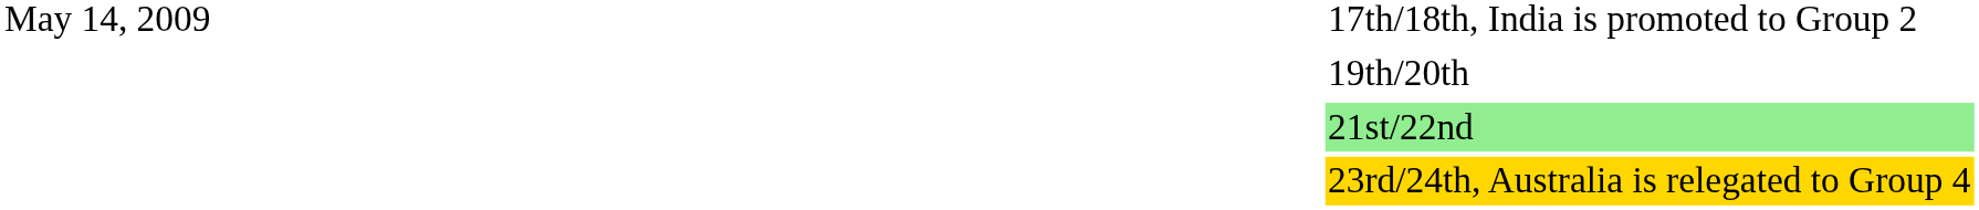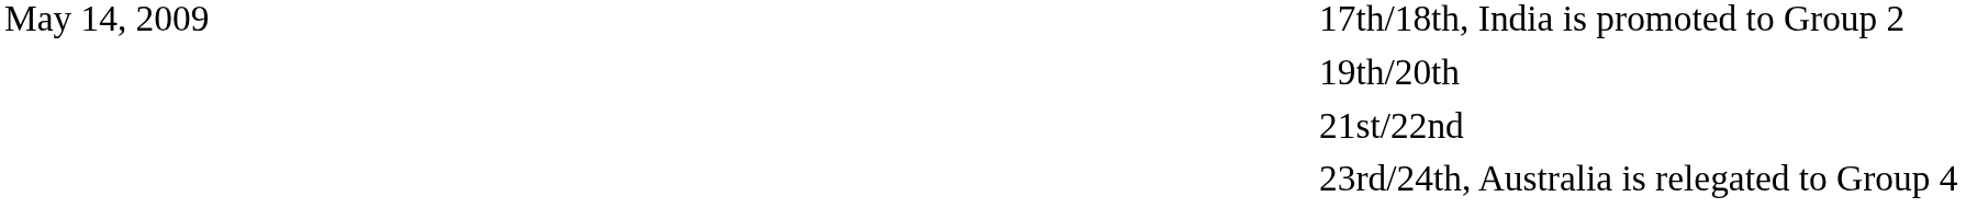row 3 | column 2: lightgreen background -> no background
row 4 | column 2: gold background -> no background
